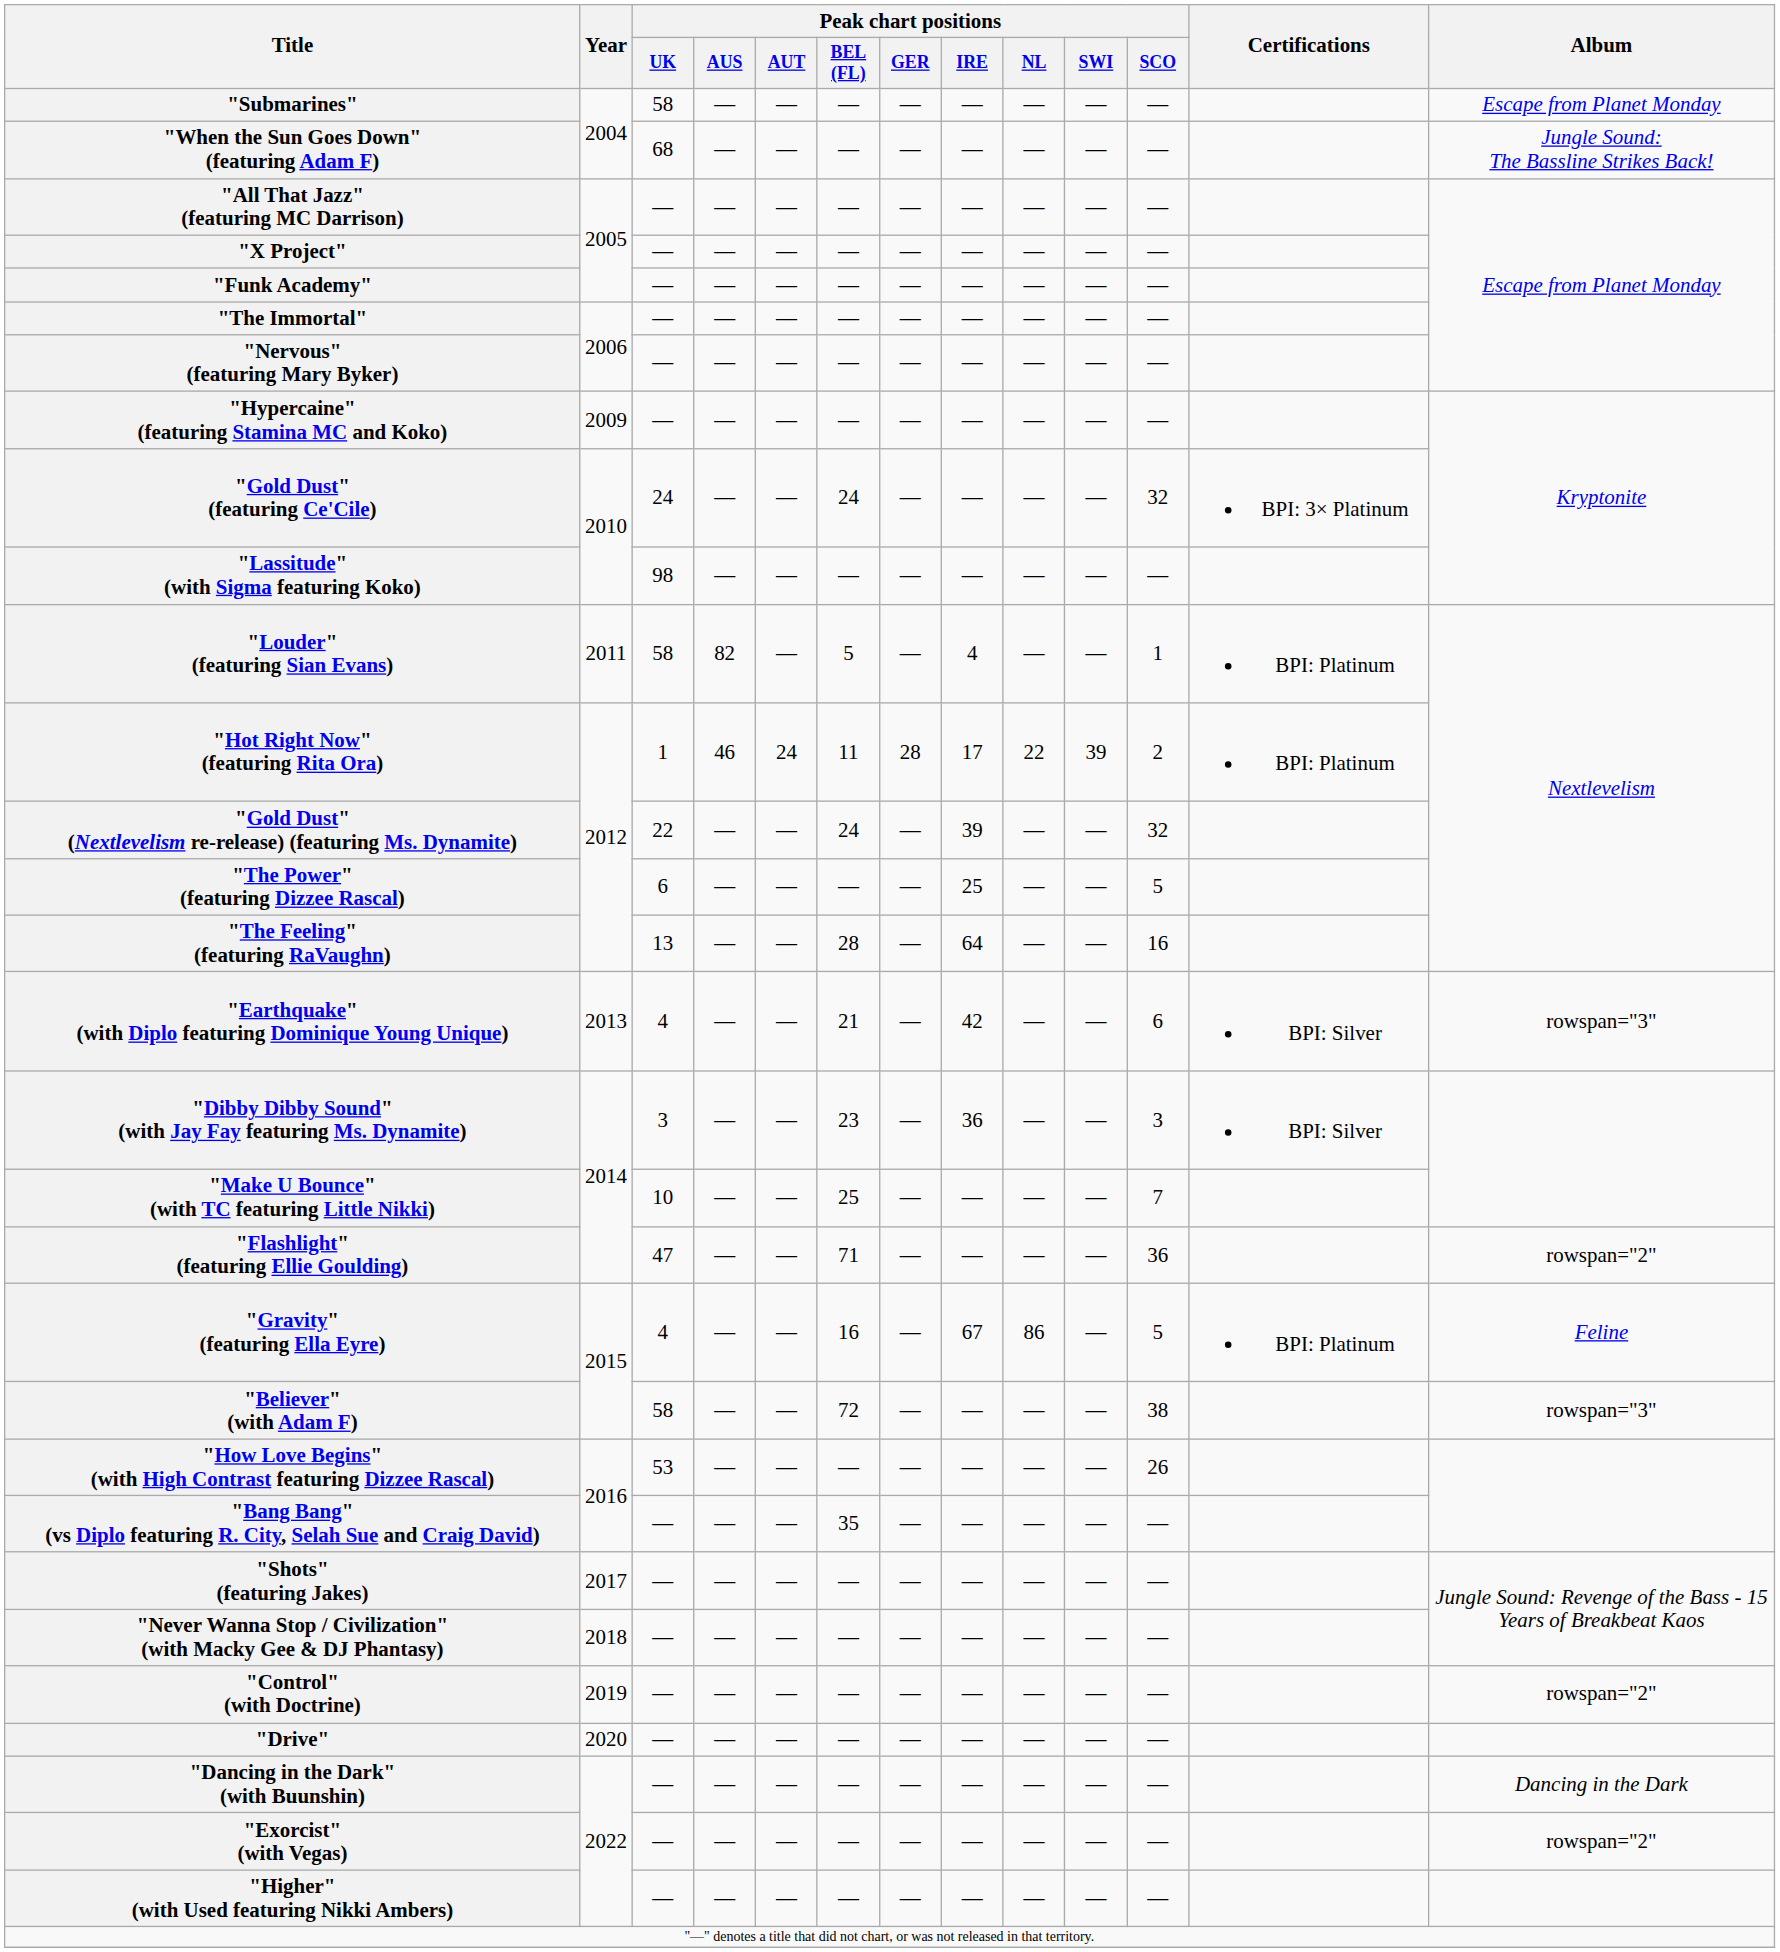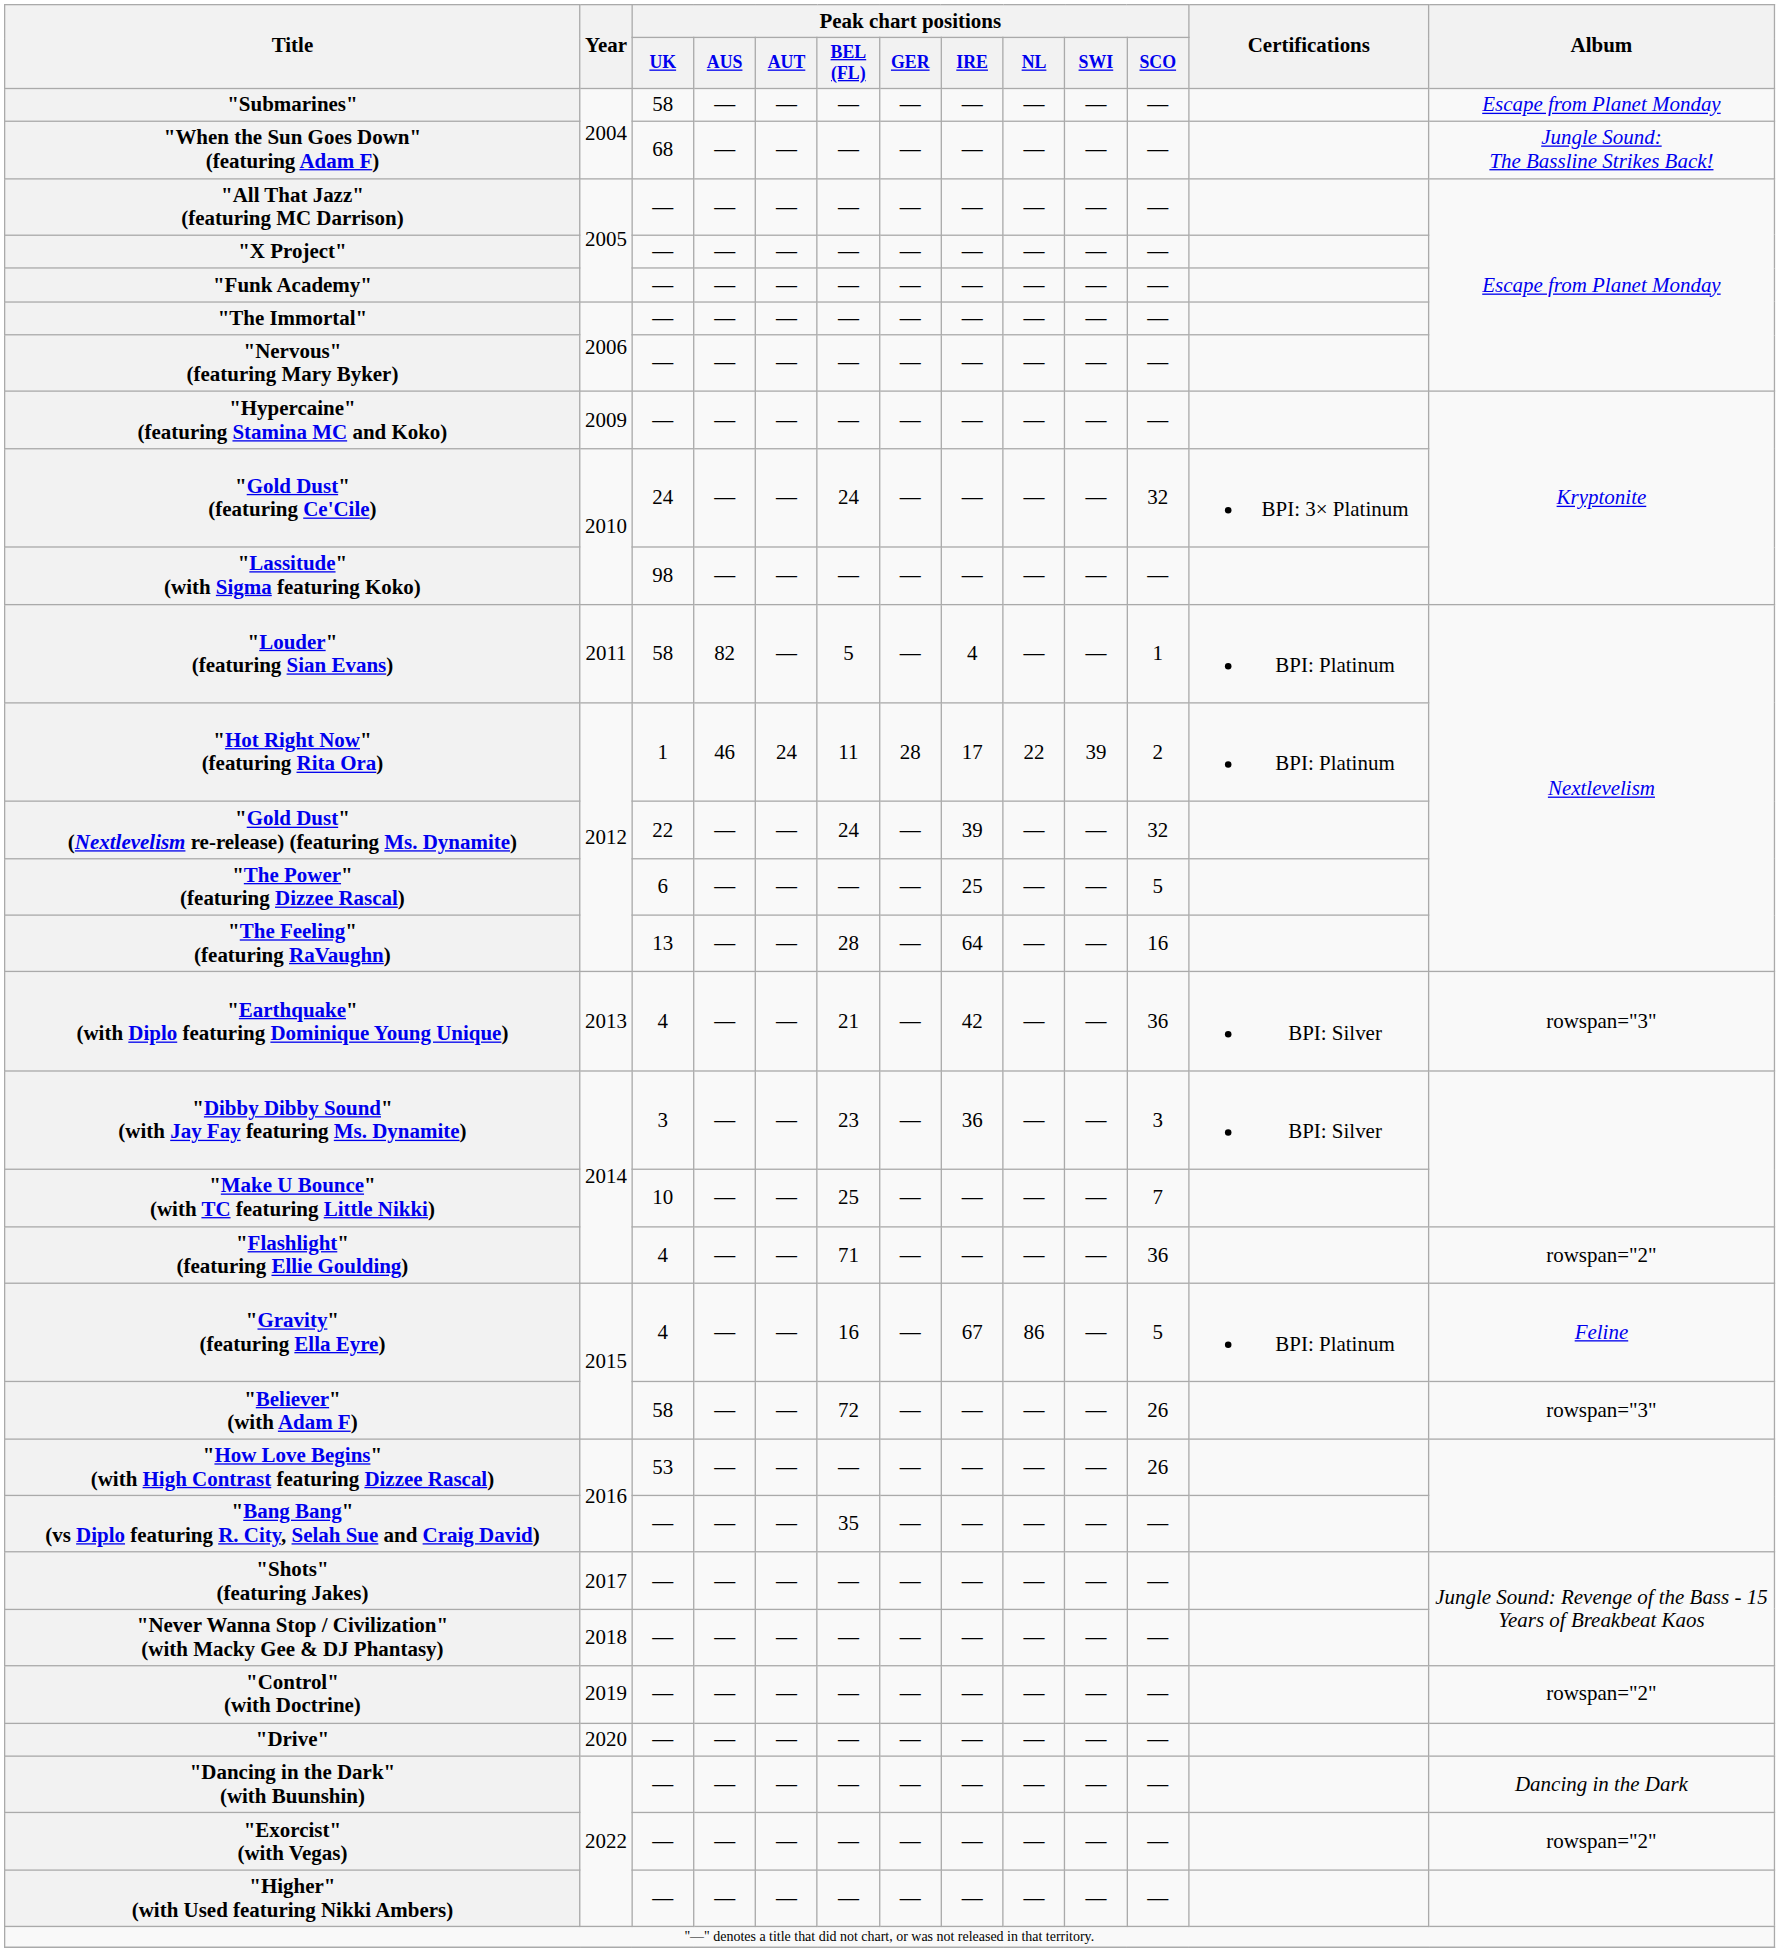"Earthquake" (with Diplo featuring Dominique Young Unique) | Peak chart positions / SCO: 6 -> 36
"Flashlight" (featuring Ellie Goulding) | Peak chart positions / UK: 47 -> 4
"Believer" (with Adam F) | Peak chart positions / SCO: 38 -> 26
